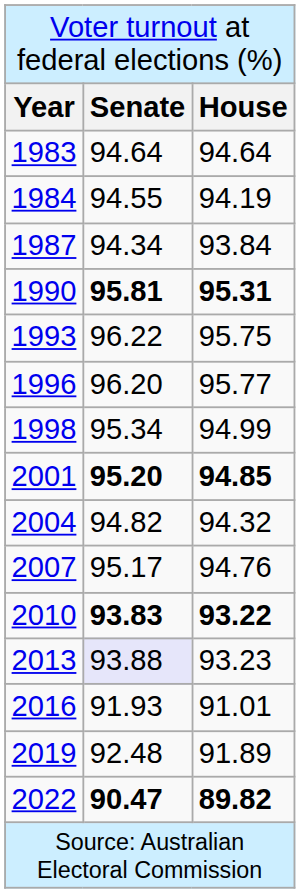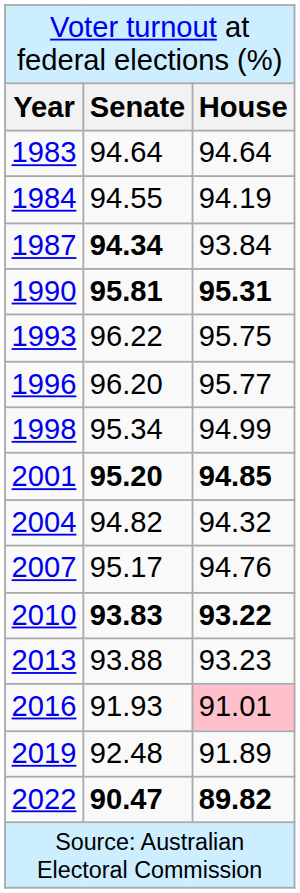1987 | column 2: normal -> bold
2013 | column 2: lavender background -> no background
2016 | column 3: no background -> pink background
